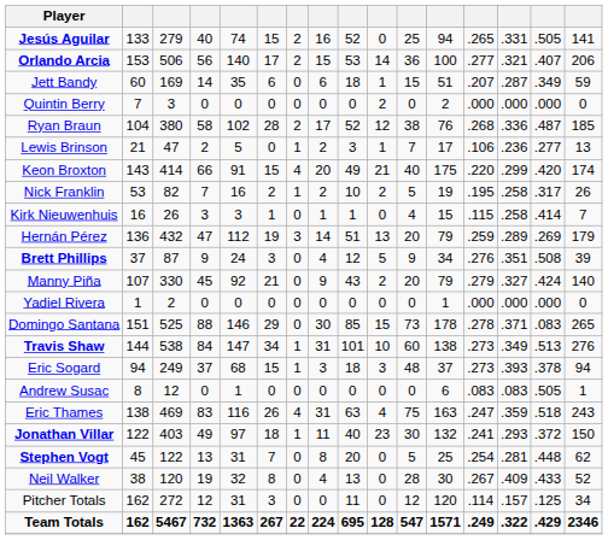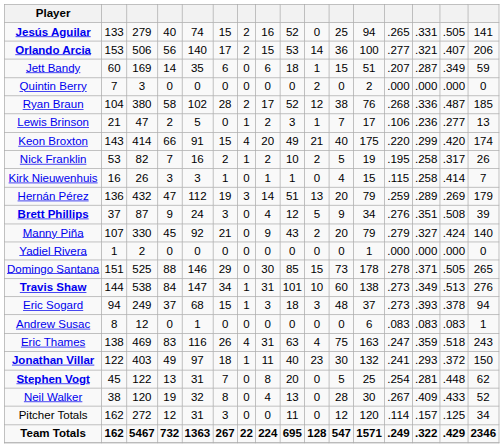Domingo Santana | column 15: .083 -> .505
Andrew Susac | column 15: .505 -> .083
